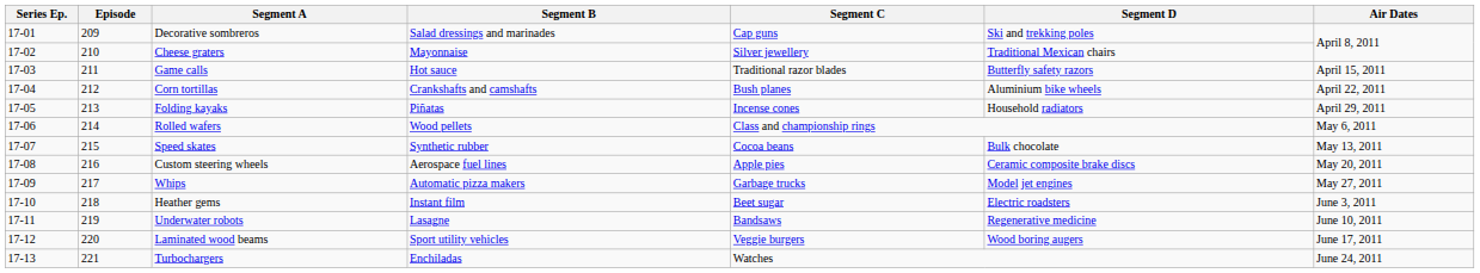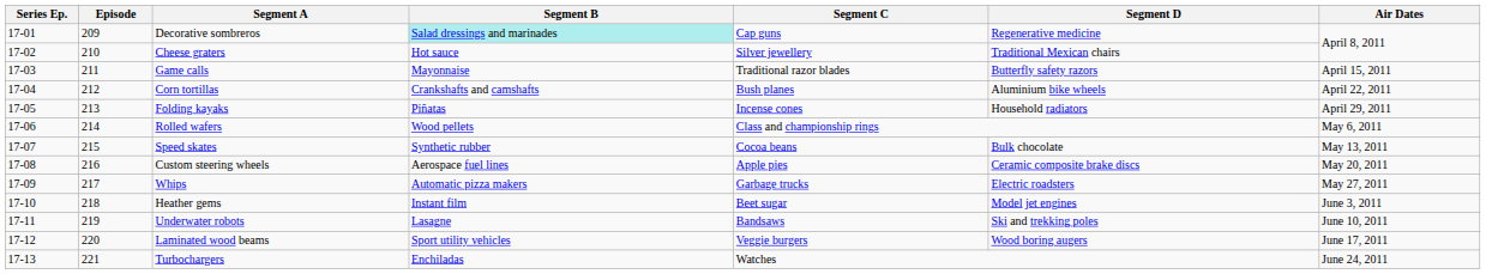Decorative sombreros | Segment B: no background -> paleturquoise background
Decorative sombreros | Segment D: Ski and trekking poles -> Regenerative medicine
Cheese graters | Segment B: Mayonnaise -> Hot sauce
Game calls | Segment B: Hot sauce -> Mayonnaise
Whips | Segment D: Model jet engines -> Electric roadsters
Heather gems | Segment D: Electric roadsters -> Model jet engines
Underwater robots | Segment D: Regenerative medicine -> Ski and trekking poles
